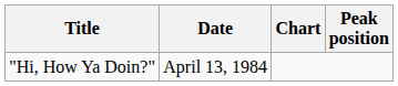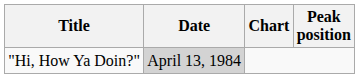"Hi, How Ya Doin?" | Date: no background -> lightgrey background
